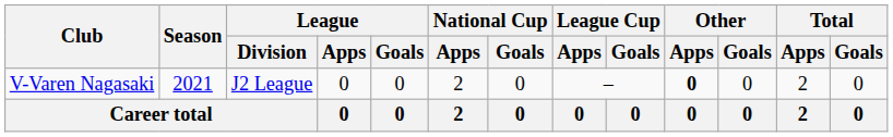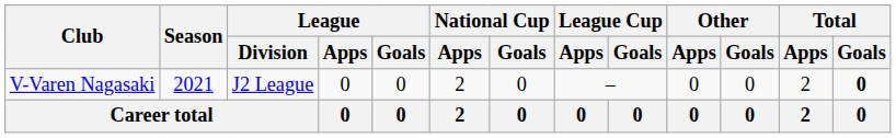V-Varen Nagasaki | Other / Apps: bold -> normal
V-Varen Nagasaki | Total / Goals: normal -> bold
